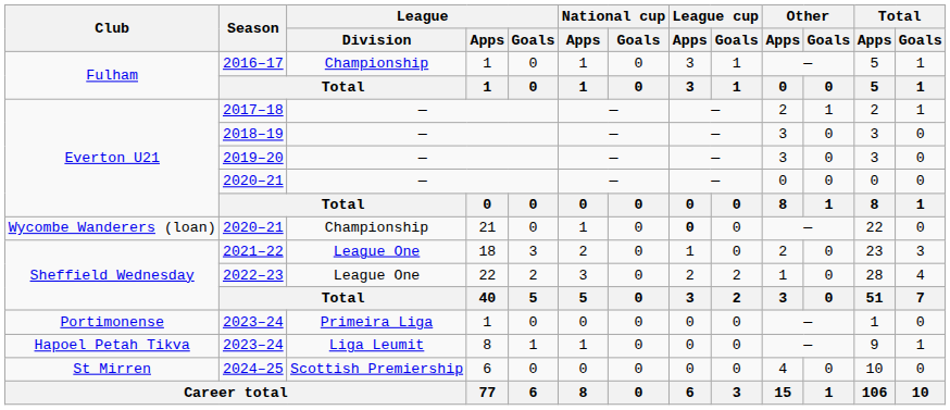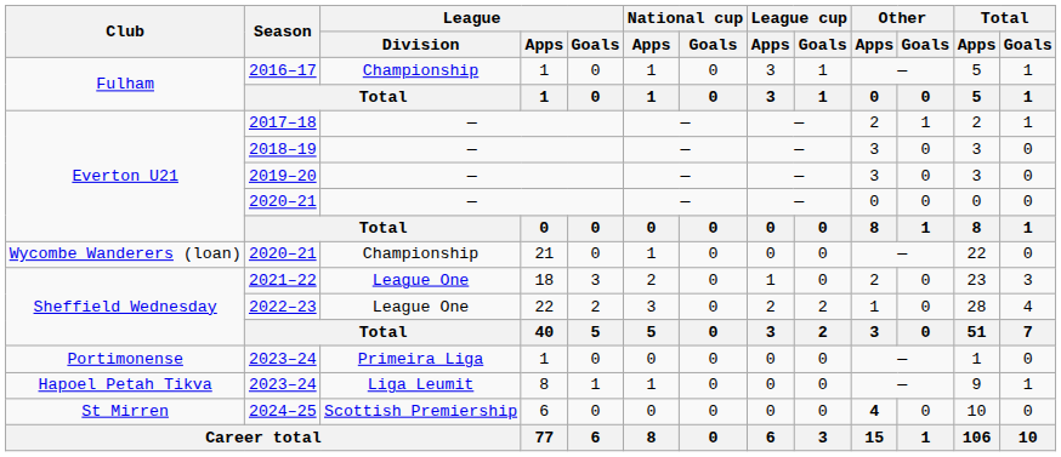Wycombe Wanderers (loan) / 2020–21 | League cup / Apps: bold -> normal
2024–25 | Other / Apps: normal -> bold
